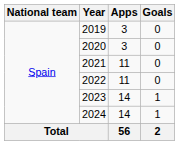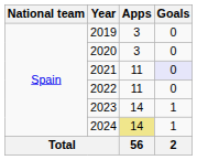2021 | Goals: no background -> lavender background
2024 | Apps: no background -> khaki background
